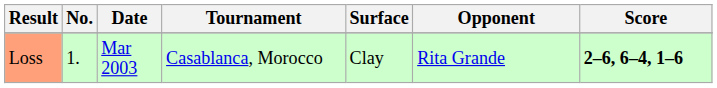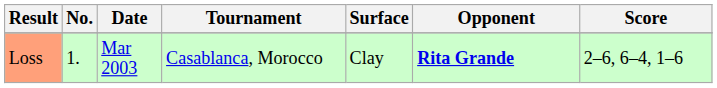Loss | Opponent: normal -> bold
Loss | Score: bold -> normal
